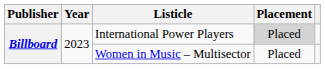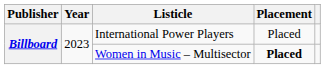International Power Players | Placement: lightgrey background -> no background
Women in Music – Multisector | Placement: normal -> bold
